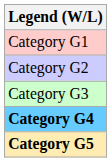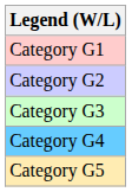row 5 | column 1: bold -> normal
row 6 | column 1: bold -> normal
